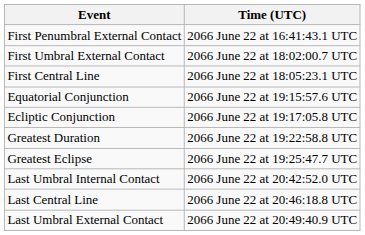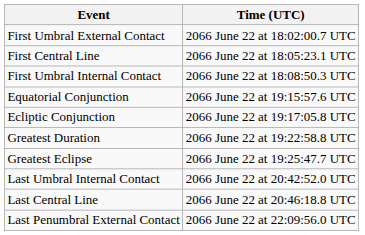- row: First Penumbral External Contact | 2066 June 22 at 16:41:43.1 UTC
+ row: First Umbral Internal Contact | 2066 June 22 at 18:08:50.3 UTC
- row: Last Umbral External Contact | 2066 June 22 at 20:49:40.9 UTC
+ row: Last Penumbral External Contact | 2066 June 22 at 22:09:56.0 UTC
